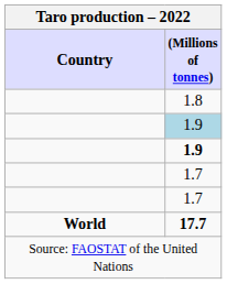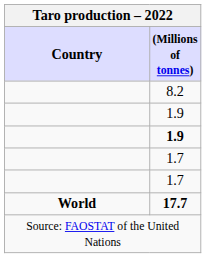row 3 | (Millions of tonnes): 1.8 -> 8.2
row 4 | (Millions of tonnes): lightblue background -> no background
